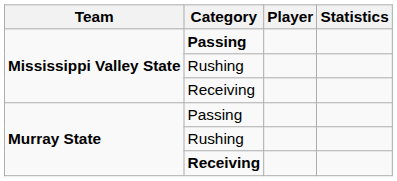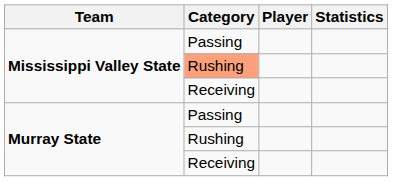Mississippi Valley State / Passing | Category: bold -> normal
Mississippi Valley State / Rushing | Category: no background -> lightsalmon background
Murray State / Receiving | Category: bold -> normal
